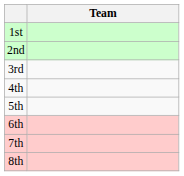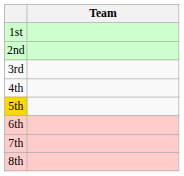5th | column 1: no background -> gold background
